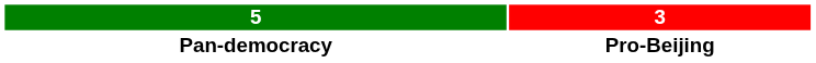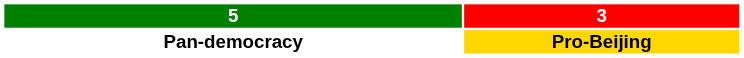Pan-democracy | 3: no background -> gold background
